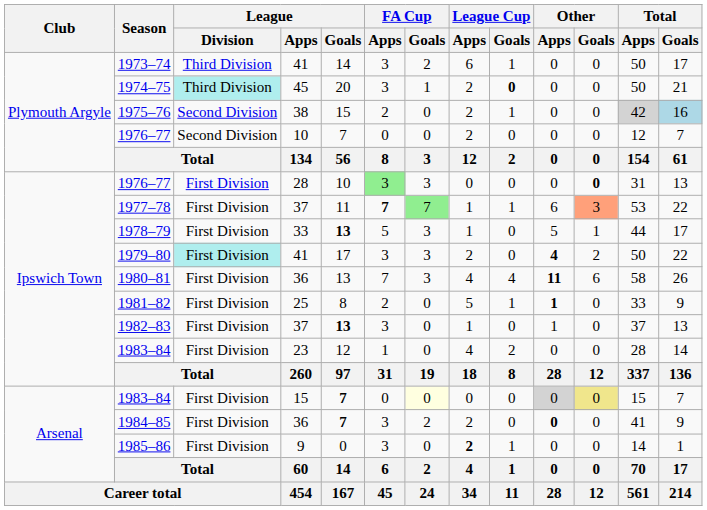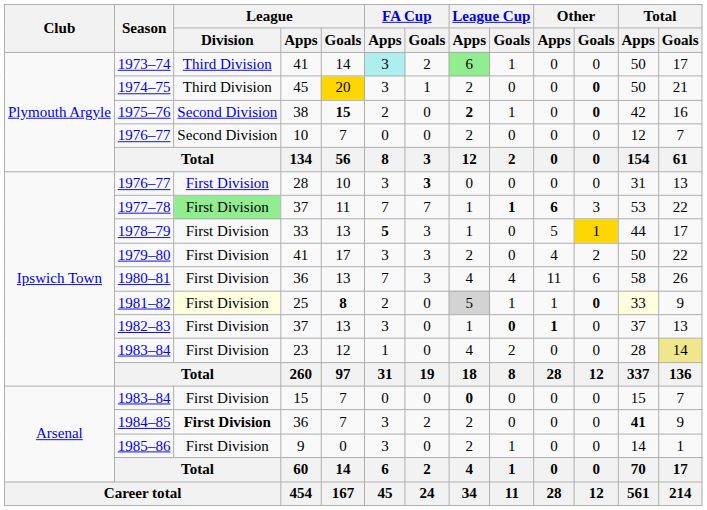1973–74 | FA Cup / Apps: no background -> paleturquoise background
1973–74 | League Cup / Apps: no background -> lightgreen background
1974–75 | League / Division: paleturquoise background -> no background
1974–75 | League / Goals: no background -> gold background
1974–75 | League Cup / Goals: bold -> normal
1974–75 | Other / Goals: normal -> bold
1975–76 | League / Goals: normal -> bold
1975–76 | League Cup / Apps: normal -> bold
1975–76 | Other / Goals: normal -> bold
1975–76 | Total / Apps: lightgrey background -> no background
1975–76 | Total / Goals: lightblue background -> no background
1976–77 / 28 | FA Cup / Apps: lightgreen background -> no background
1976–77 / 28 | FA Cup / Goals: normal -> bold
1976–77 / 28 | Other / Goals: bold -> normal
1977–78 | League / Division: no background -> lightgreen background
1977–78 | FA Cup / Apps: bold -> normal
1977–78 | FA Cup / Goals: lightgreen background -> no background
1977–78 | League Cup / Goals: normal -> bold
1977–78 | Other / Apps: normal -> bold
1977–78 | Other / Goals: lightsalmon background -> no background
1978–79 | League / Goals: bold -> normal
1978–79 | FA Cup / Apps: normal -> bold
1978–79 | Other / Goals: no background -> gold background
1979–80 | League / Division: paleturquoise background -> no background
1979–80 | Other / Apps: bold -> normal
1980–81 | Other / Apps: bold -> normal
1981–82 | League / Division: no background -> lightyellow background
1981–82 | League / Goals: normal -> bold
1981–82 | League Cup / Apps: no background -> lightgrey background
1981–82 | Other / Apps: bold -> normal
1981–82 | Other / Goals: normal -> bold
1981–82 | Total / Apps: no background -> lightyellow background
1982–83 | League / Goals: bold -> normal
1982–83 | League Cup / Goals: normal -> bold
1982–83 | Other / Apps: normal -> bold
1983–84 / 23 | Total / Goals: no background -> khaki background
1983–84 / 15 | League / Goals: bold -> normal
1983–84 / 15 | FA Cup / Goals: lightyellow background -> no background
1983–84 / 15 | League Cup / Apps: normal -> bold
1983–84 / 15 | Other / Apps: lightgrey background -> no background
1983–84 / 15 | Other / Goals: khaki background -> no background
1984–85 | League / Division: normal -> bold
1984–85 | League / Goals: bold -> normal
1984–85 | Other / Apps: bold -> normal
1984–85 | Total / Apps: normal -> bold
1985–86 | League Cup / Apps: bold -> normal
